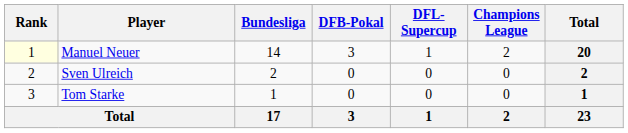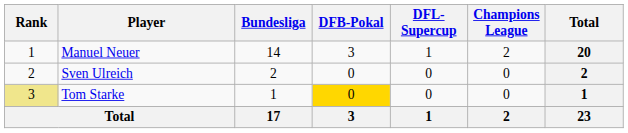Manuel Neuer | Rank: lightyellow background -> no background
Tom Starke | Rank: no background -> khaki background
Tom Starke | DFB-Pokal: no background -> gold background
